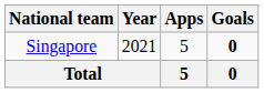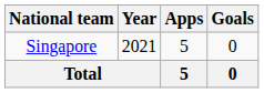Singapore | Goals: bold -> normal
